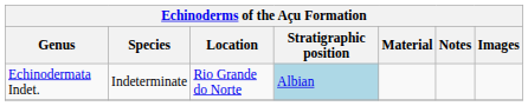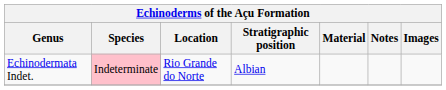Echinodermata Indet. | Species: no background -> pink background
Echinodermata Indet. | Stratigraphic position: lightblue background -> no background
